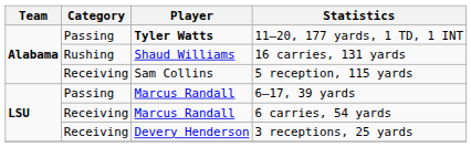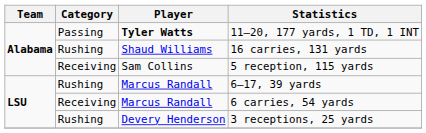6–17, 39 yards | Category: Passing -> Rushing
3 receptions, 25 yards | Category: Receiving -> Rushing
